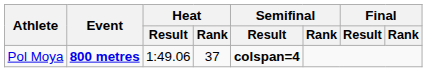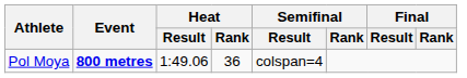Pol Moya | Heat / Rank: 37 -> 36
Pol Moya | Semifinal / Result: bold -> normal
